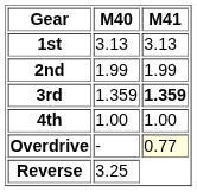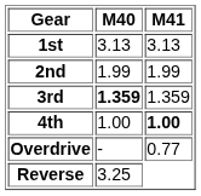3rd | M40: normal -> bold
3rd | M41: bold -> normal
4th | M41: normal -> bold
Overdrive | M41: lightyellow background -> no background
